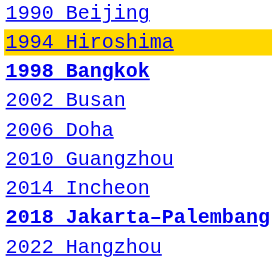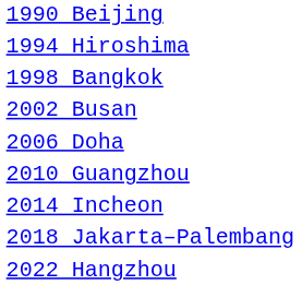1994 Hiroshima | column 1: gold background -> no background
1998 Bangkok | column 1: bold -> normal
2018 Jakarta–Palembang | column 1: bold -> normal
